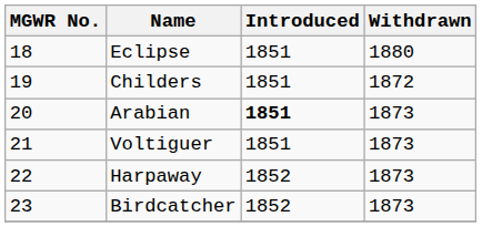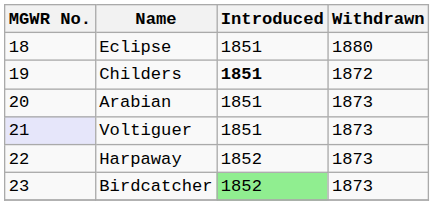Childers | Introduced: normal -> bold
Arabian | Introduced: bold -> normal
Voltiguer | MGWR No.: no background -> lavender background
Birdcatcher | Introduced: no background -> lightgreen background
